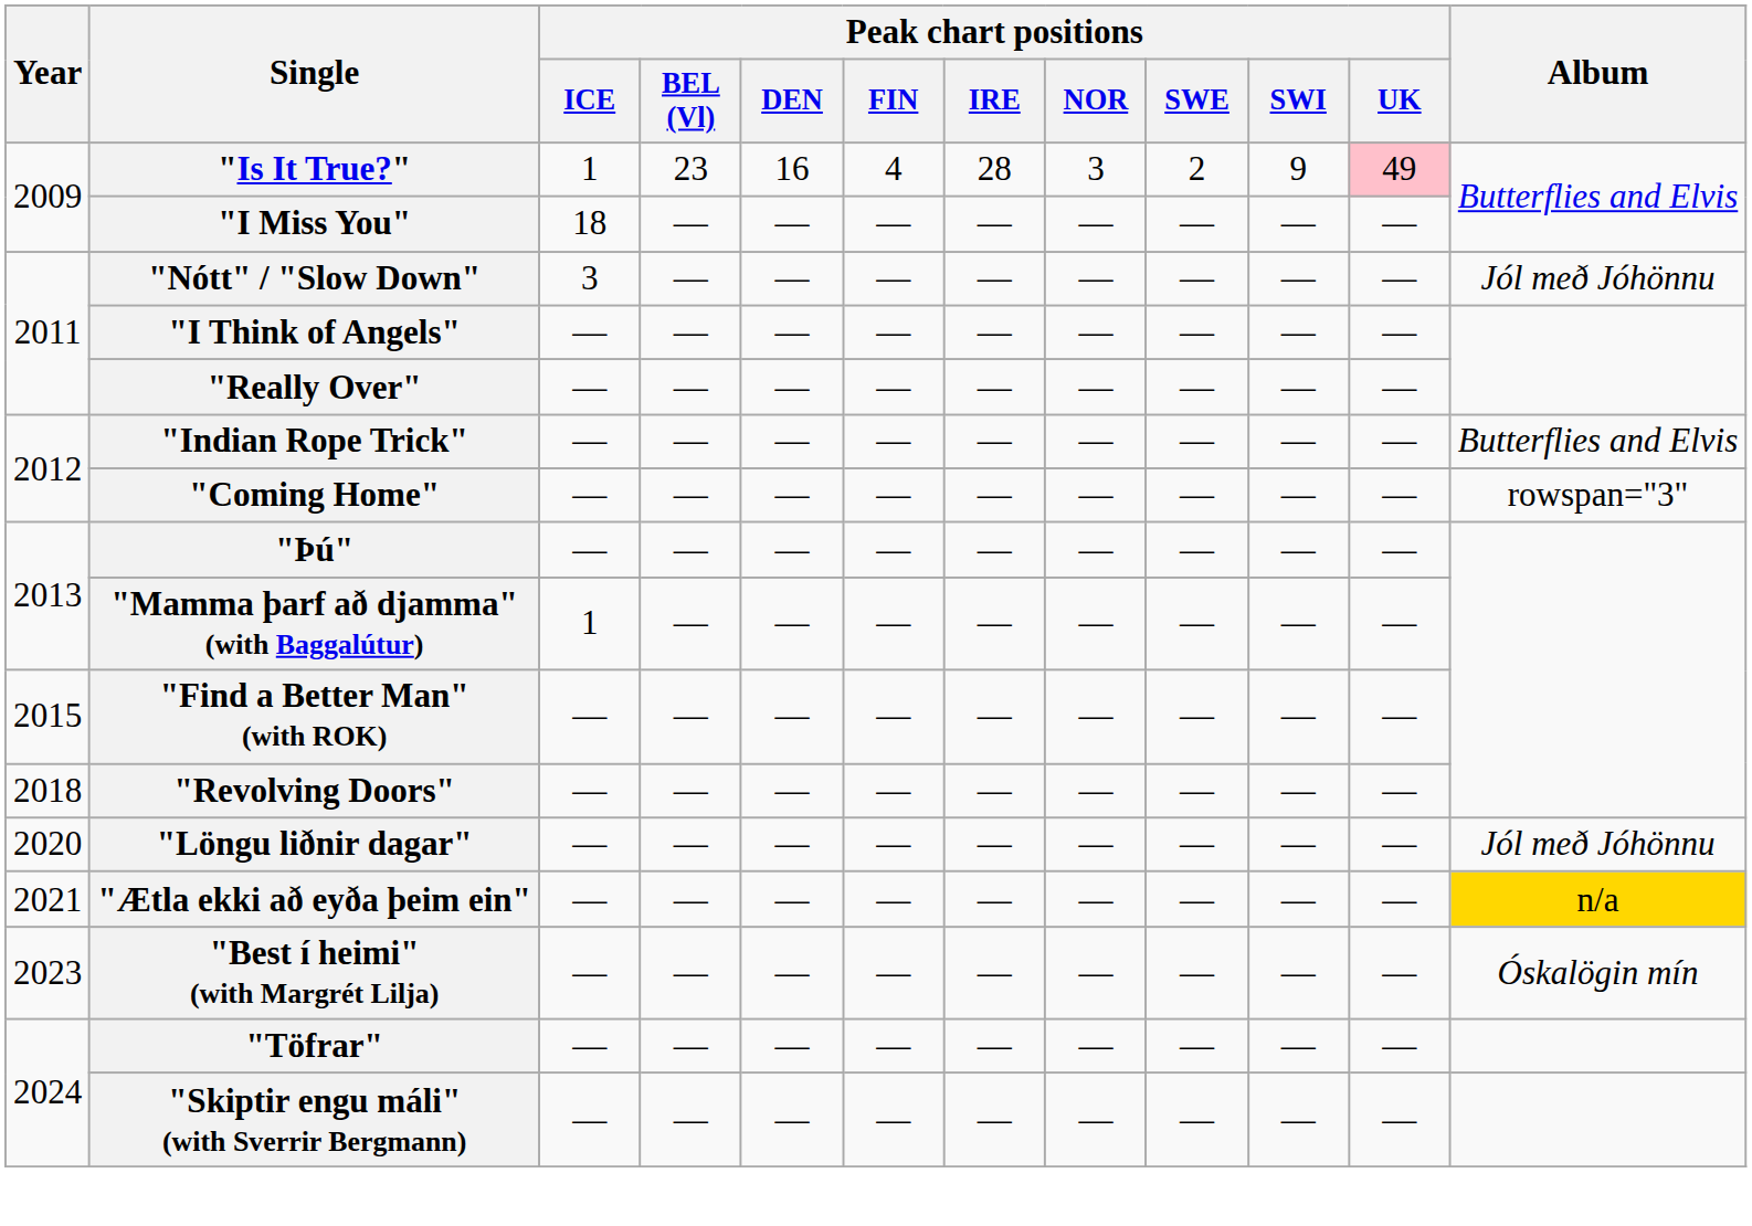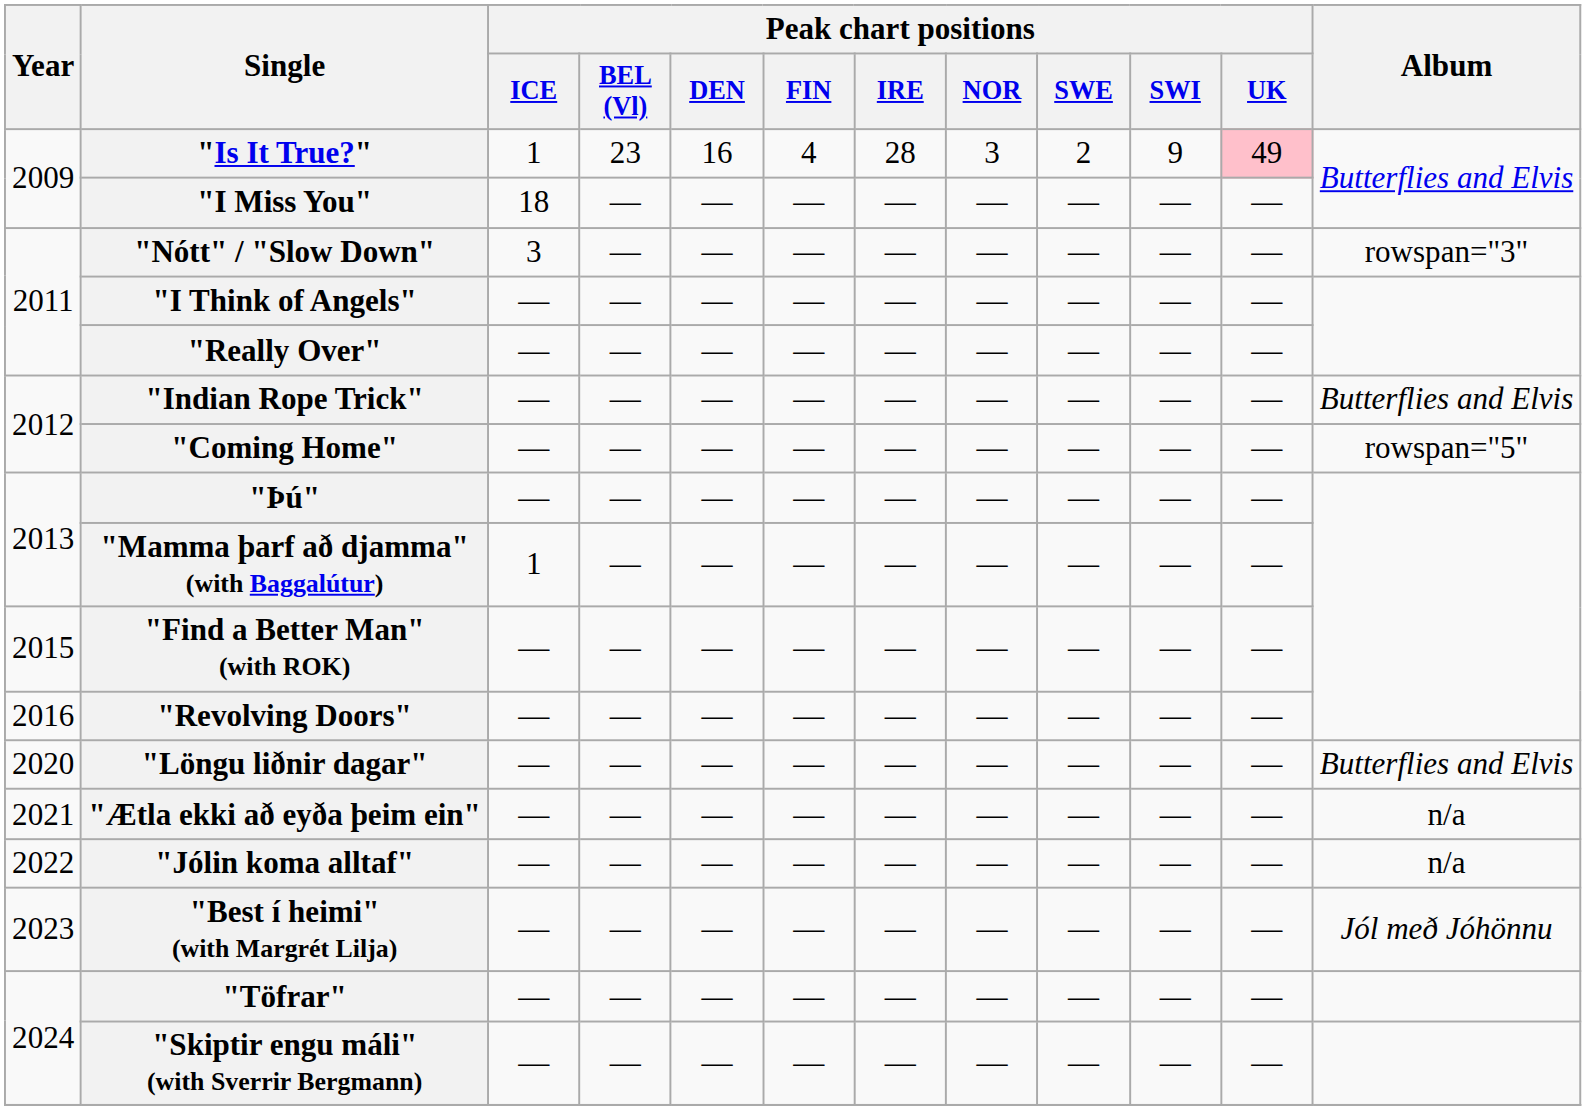"Nótt" / "Slow Down" | Album: Jól með Jóhönnu -> rowspan="3"
"Coming Home" | Album: rowspan="3" -> rowspan="5"
"Revolving Doors" | Year: 2018 -> 2016
"Löngu liðnir dagar" | Album: Jól með Jóhönnu -> Butterflies and Elvis
"Ætla ekki að eyða þeim ein" | Album: gold background -> no background
+ row: 2022 | "Jólin koma alltaf" | — | — | — | — | — | — | — | — | — | n/a
"Best í heimi" (with Margrét Lilja) | Album: Óskalögin mín -> Jól með Jóhönnu
